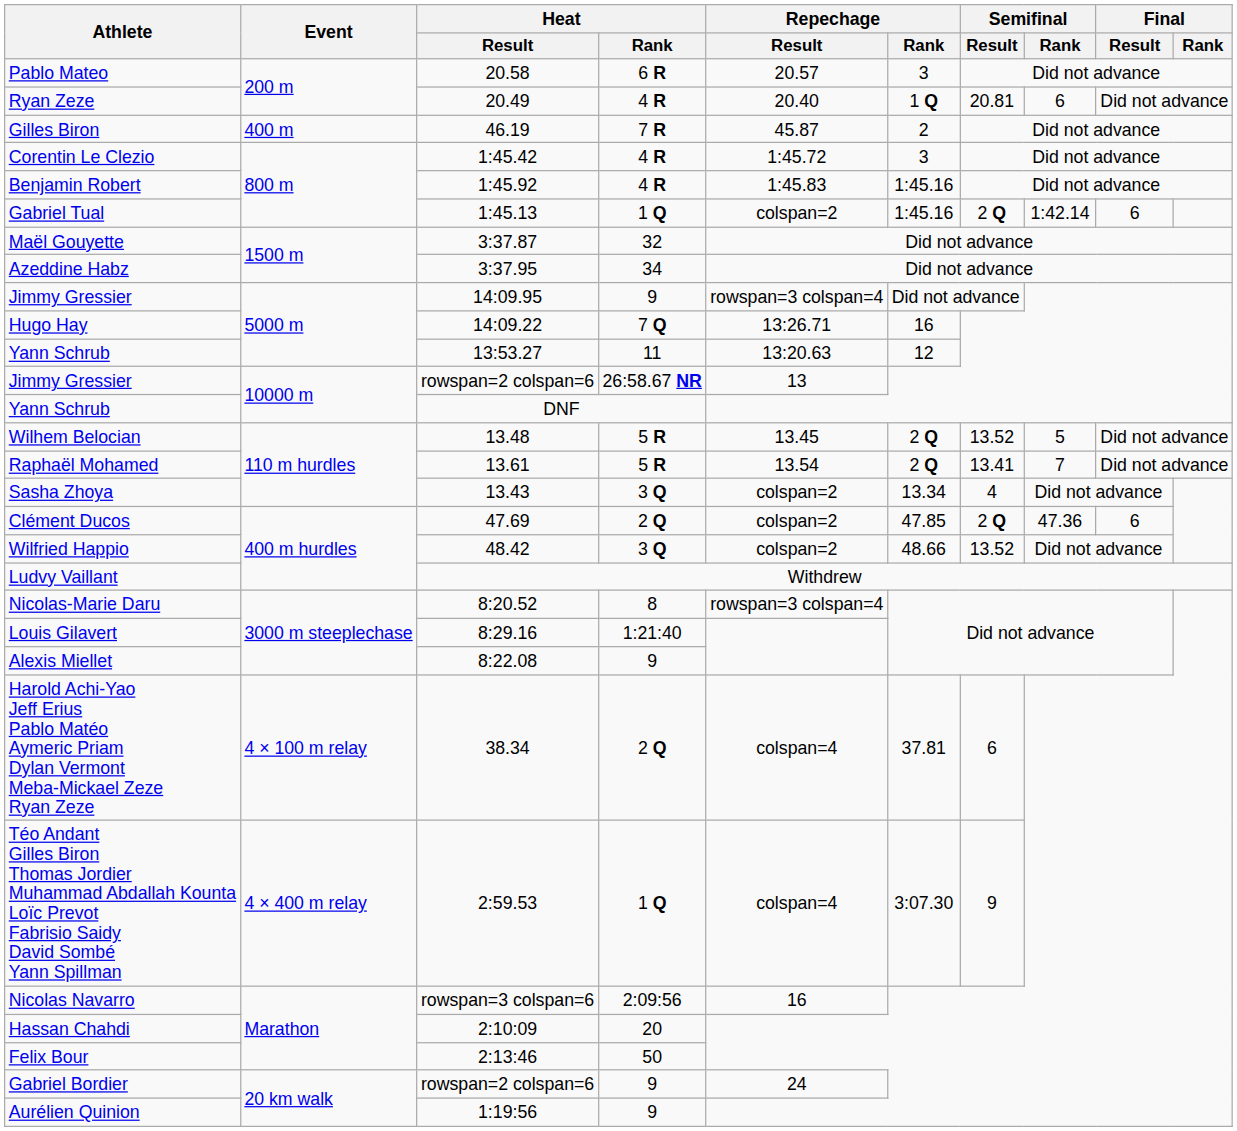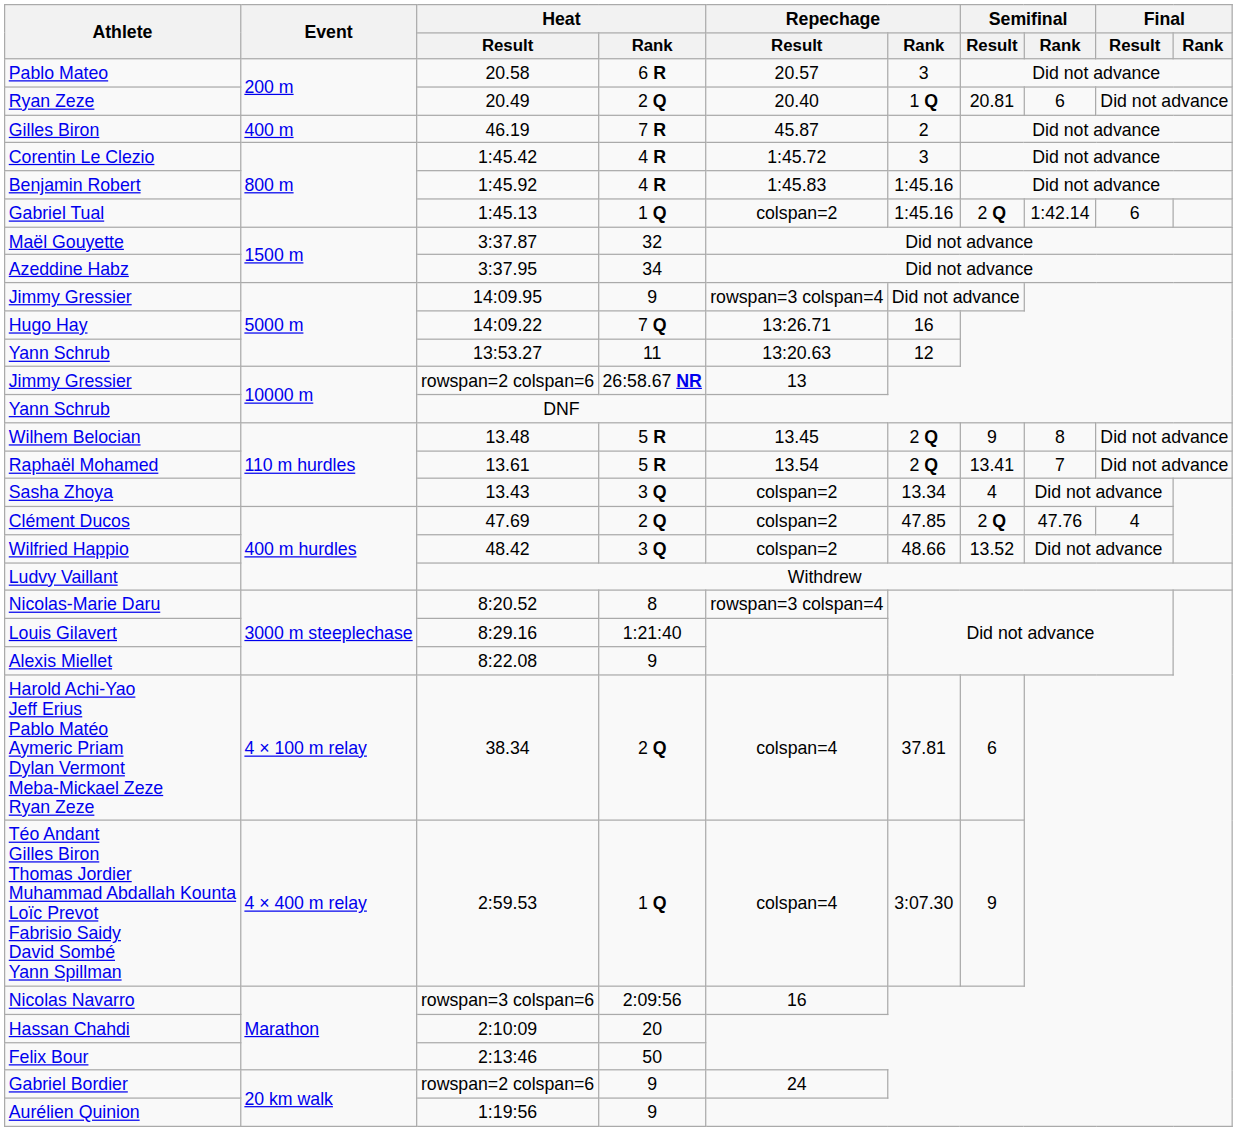Ryan Zeze | Heat / Rank: 4 R -> 2 Q
Wilhem Belocian | Semifinal / Result: 13.52 -> 9
Wilhem Belocian | Semifinal / Rank: 5 -> 8
Clément Ducos | Semifinal / Rank: 47.36 -> 47.76
Clément Ducos | Final / Result: 6 -> 4
